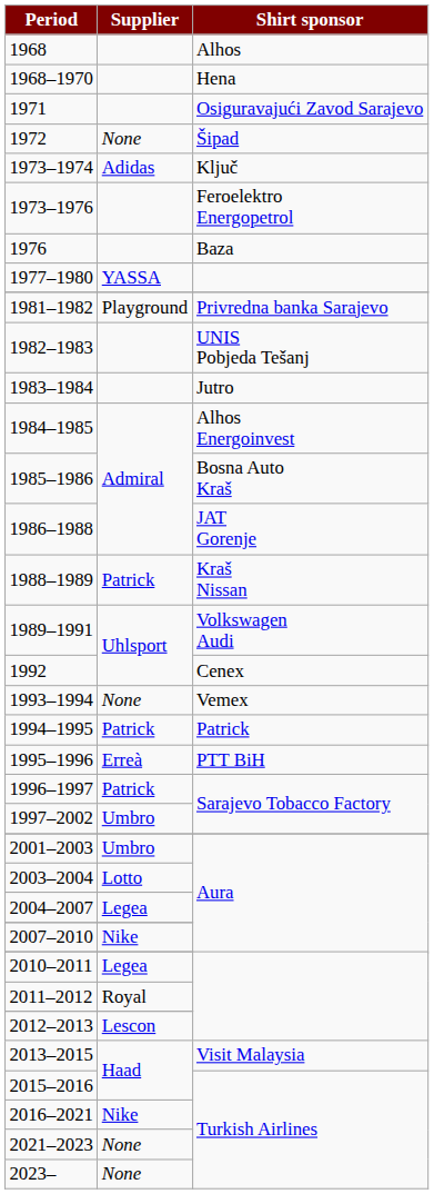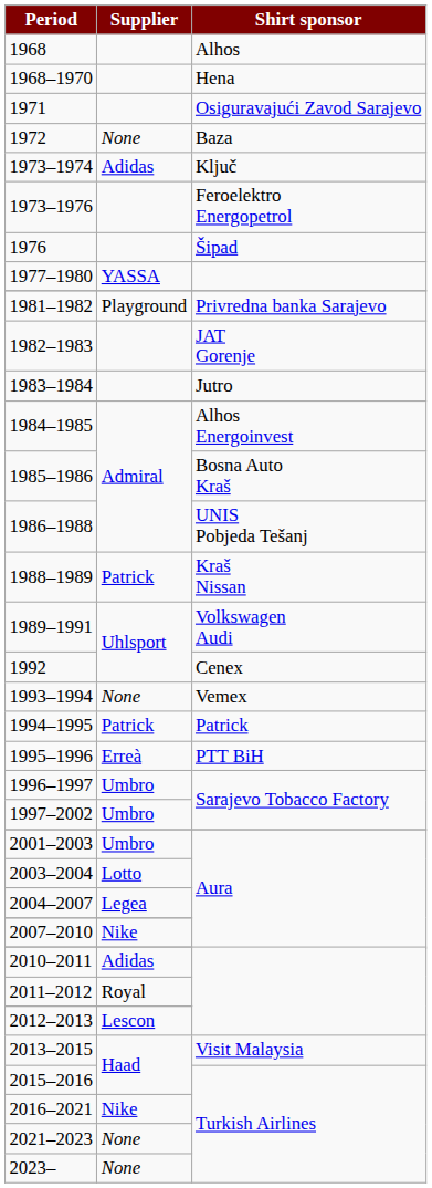1972 | Shirt sponsor: Šipad -> Baza
1976 | Shirt sponsor: Baza -> Šipad
1982–1983 | Shirt sponsor: UNIS Pobjeda Tešanj -> JAT Gorenje
1986–1988 | Shirt sponsor: JAT Gorenje -> UNIS Pobjeda Tešanj
1996–1997 | Supplier: Patrick -> Umbro
2010–2011 | Supplier: Legea -> Adidas
